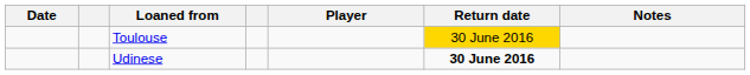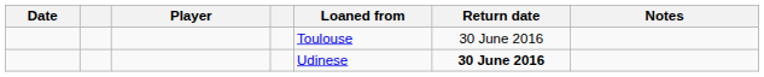columns swapped: Player <-> Loaned from
row 2 | Return date: gold background -> no background
